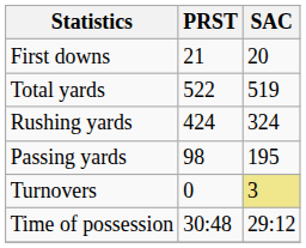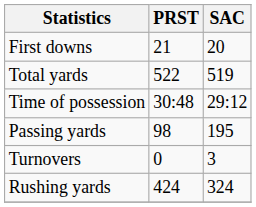rows swapped: Rushing yards <-> Time of possession
Turnovers | SAC: khaki background -> no background
